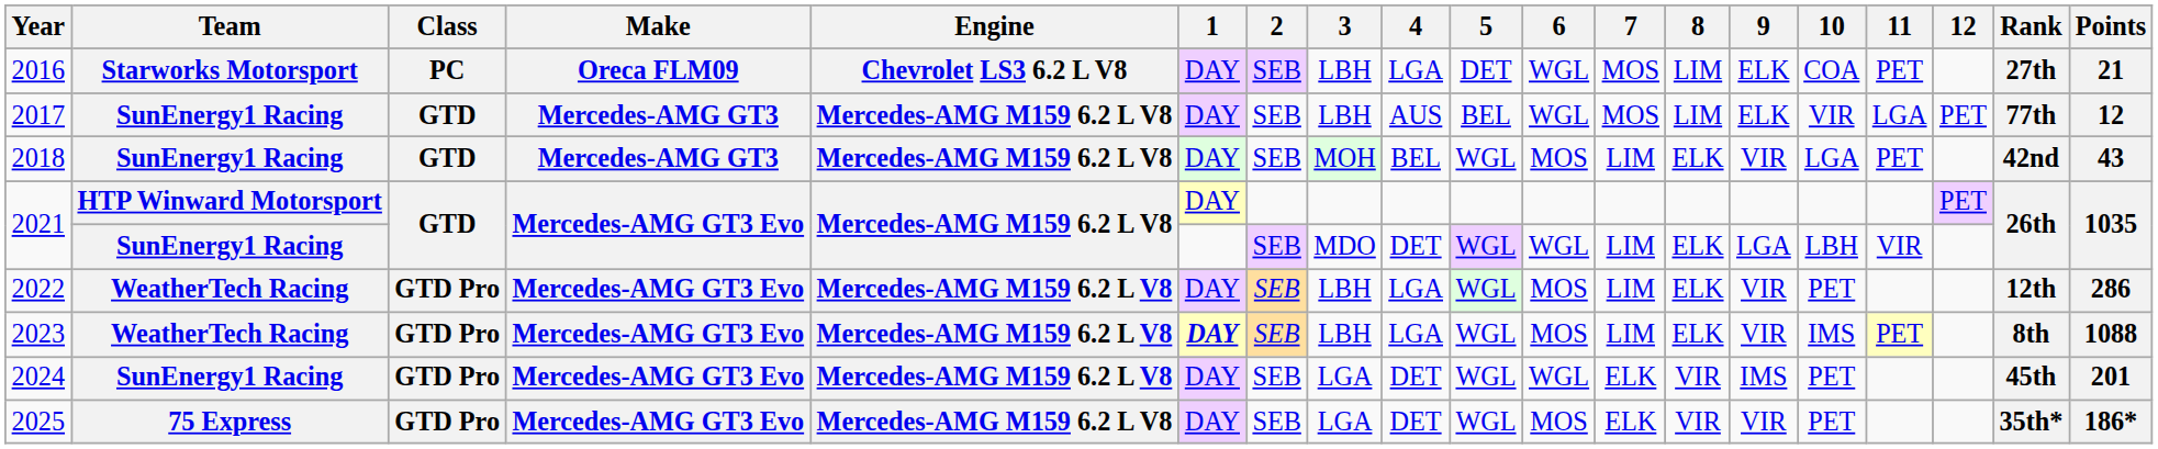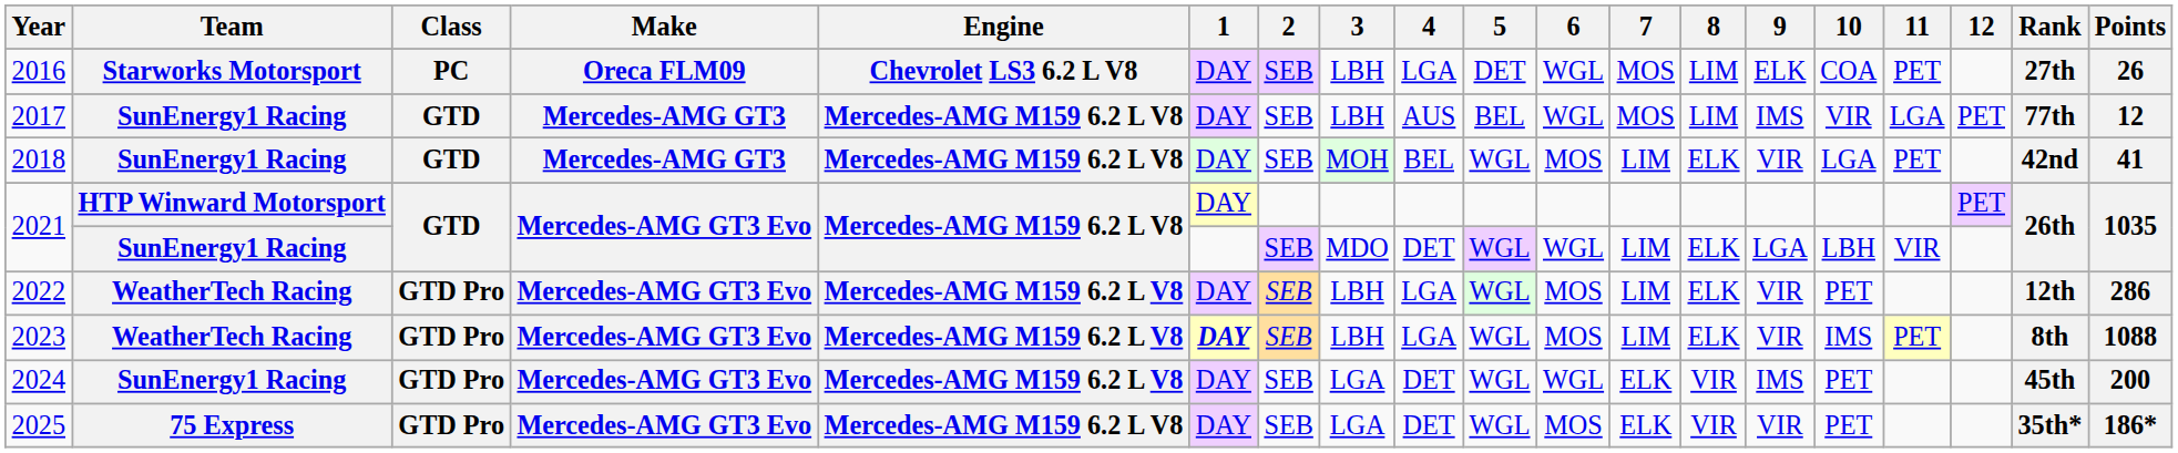2016 | Points: 21 -> 26
2017 | 9: ELK -> IMS
2018 | Points: 43 -> 41
2024 | Points: 201 -> 200
